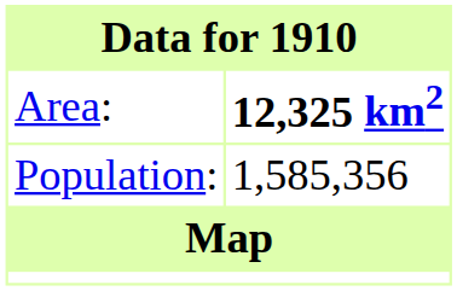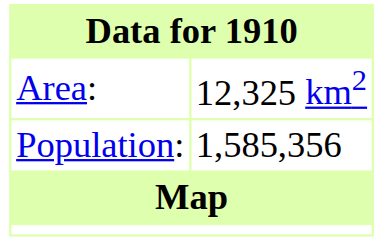Area: | column 2: bold -> normal
